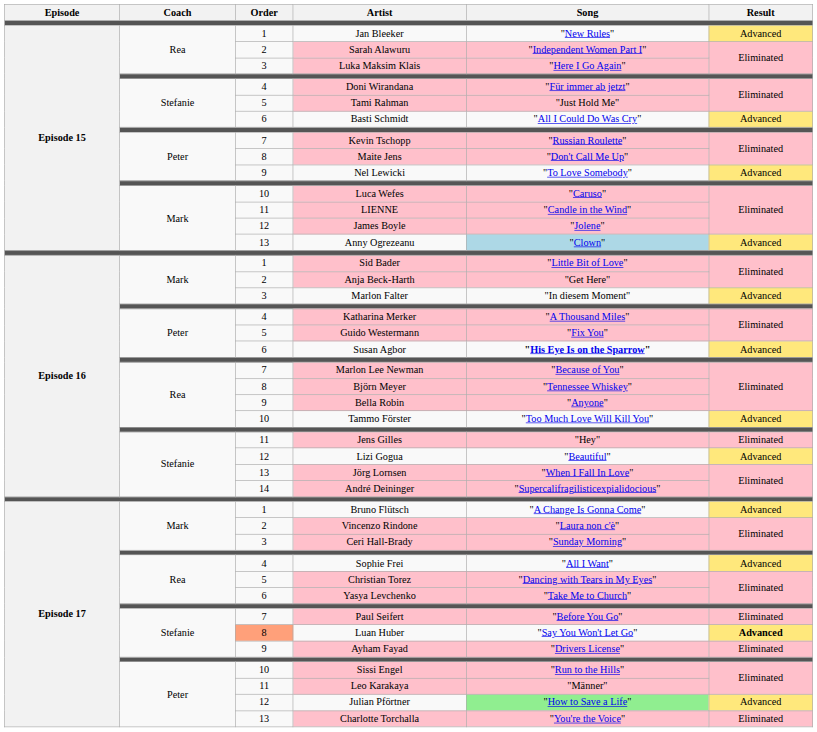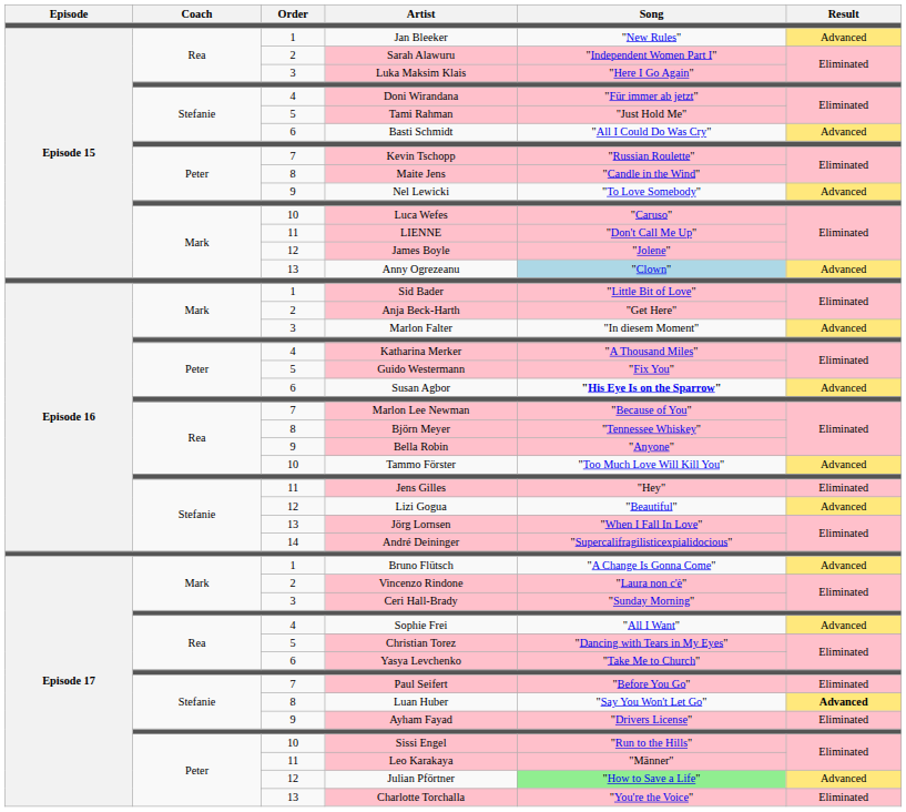Maite Jens | Song: "Don't Call Me Up" -> "Candle in the Wind"
LIENNE | Song: "Candle in the Wind" -> "Don't Call Me Up"
Luan Huber | Order: lightsalmon background -> no background
